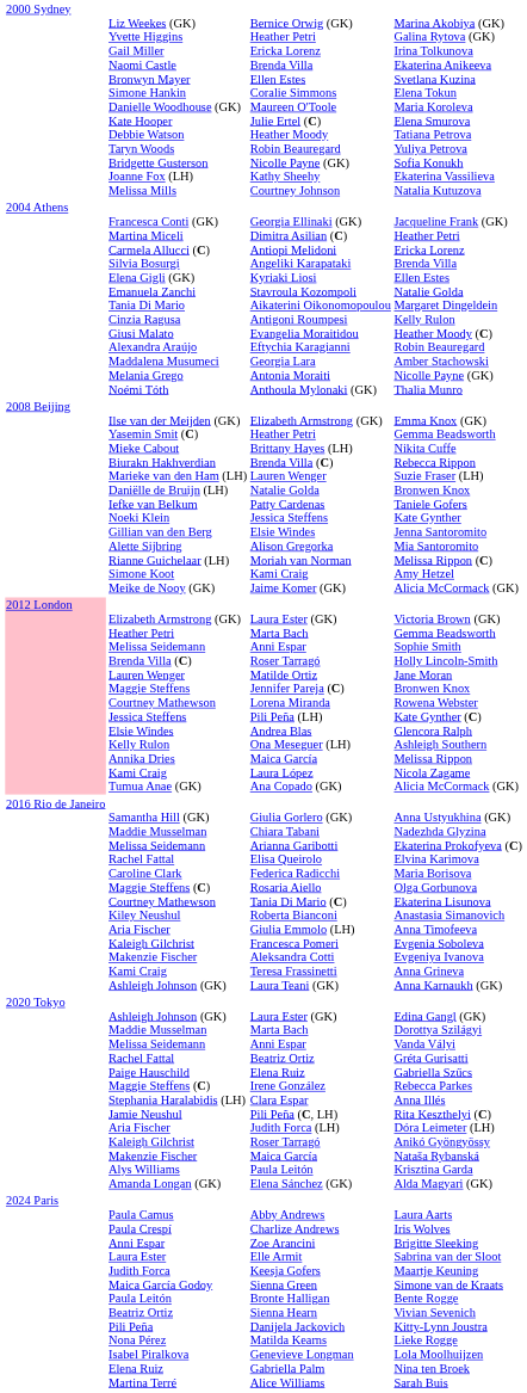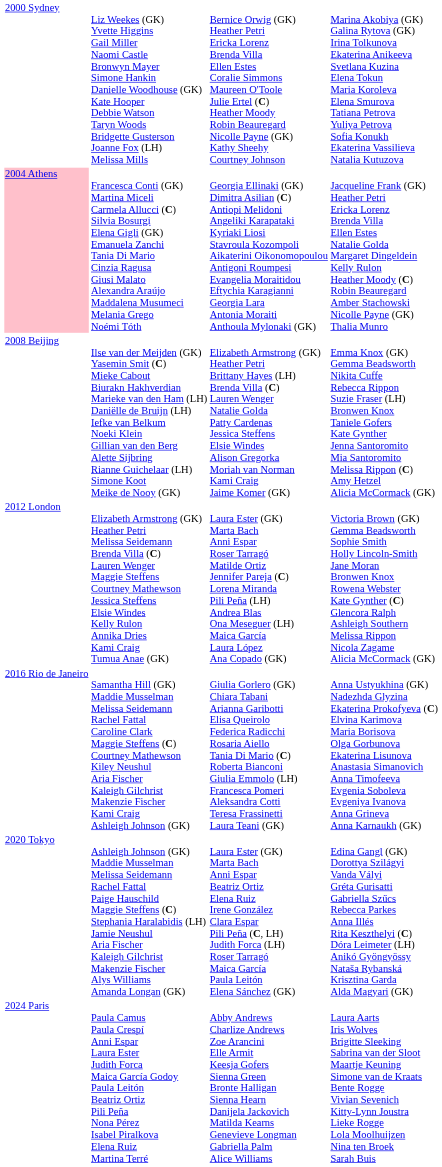2004 Athens | column 1: no background -> pink background
2012 London | column 1: pink background -> no background
